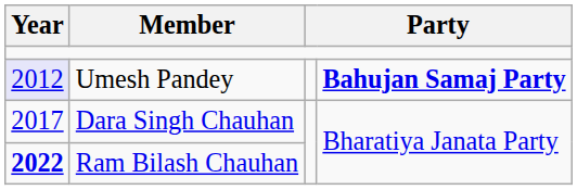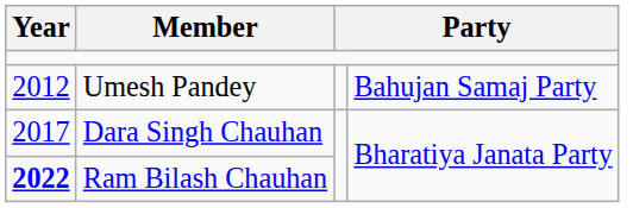Umesh Pandey | Year: lavender background -> no background
Umesh Pandey | column 4: bold -> normal
